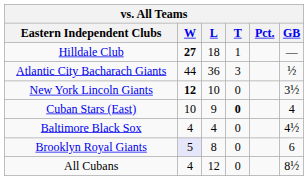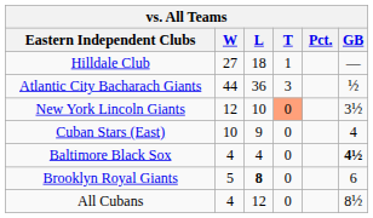Hilldale Club | W: bold -> normal
New York Lincoln Giants | W: bold -> normal
New York Lincoln Giants | T: no background -> lightsalmon background
Cuban Stars (East) | T: bold -> normal
Baltimore Black Sox | GB: normal -> bold
Brooklyn Royal Giants | W: lavender background -> no background
Brooklyn Royal Giants | L: normal -> bold
